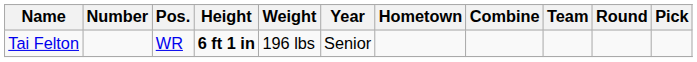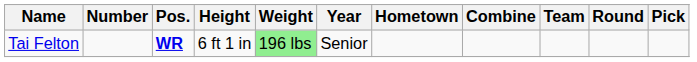Tai Felton | Pos.: normal -> bold
Tai Felton | Height: bold -> normal
Tai Felton | Weight: no background -> lightgreen background
